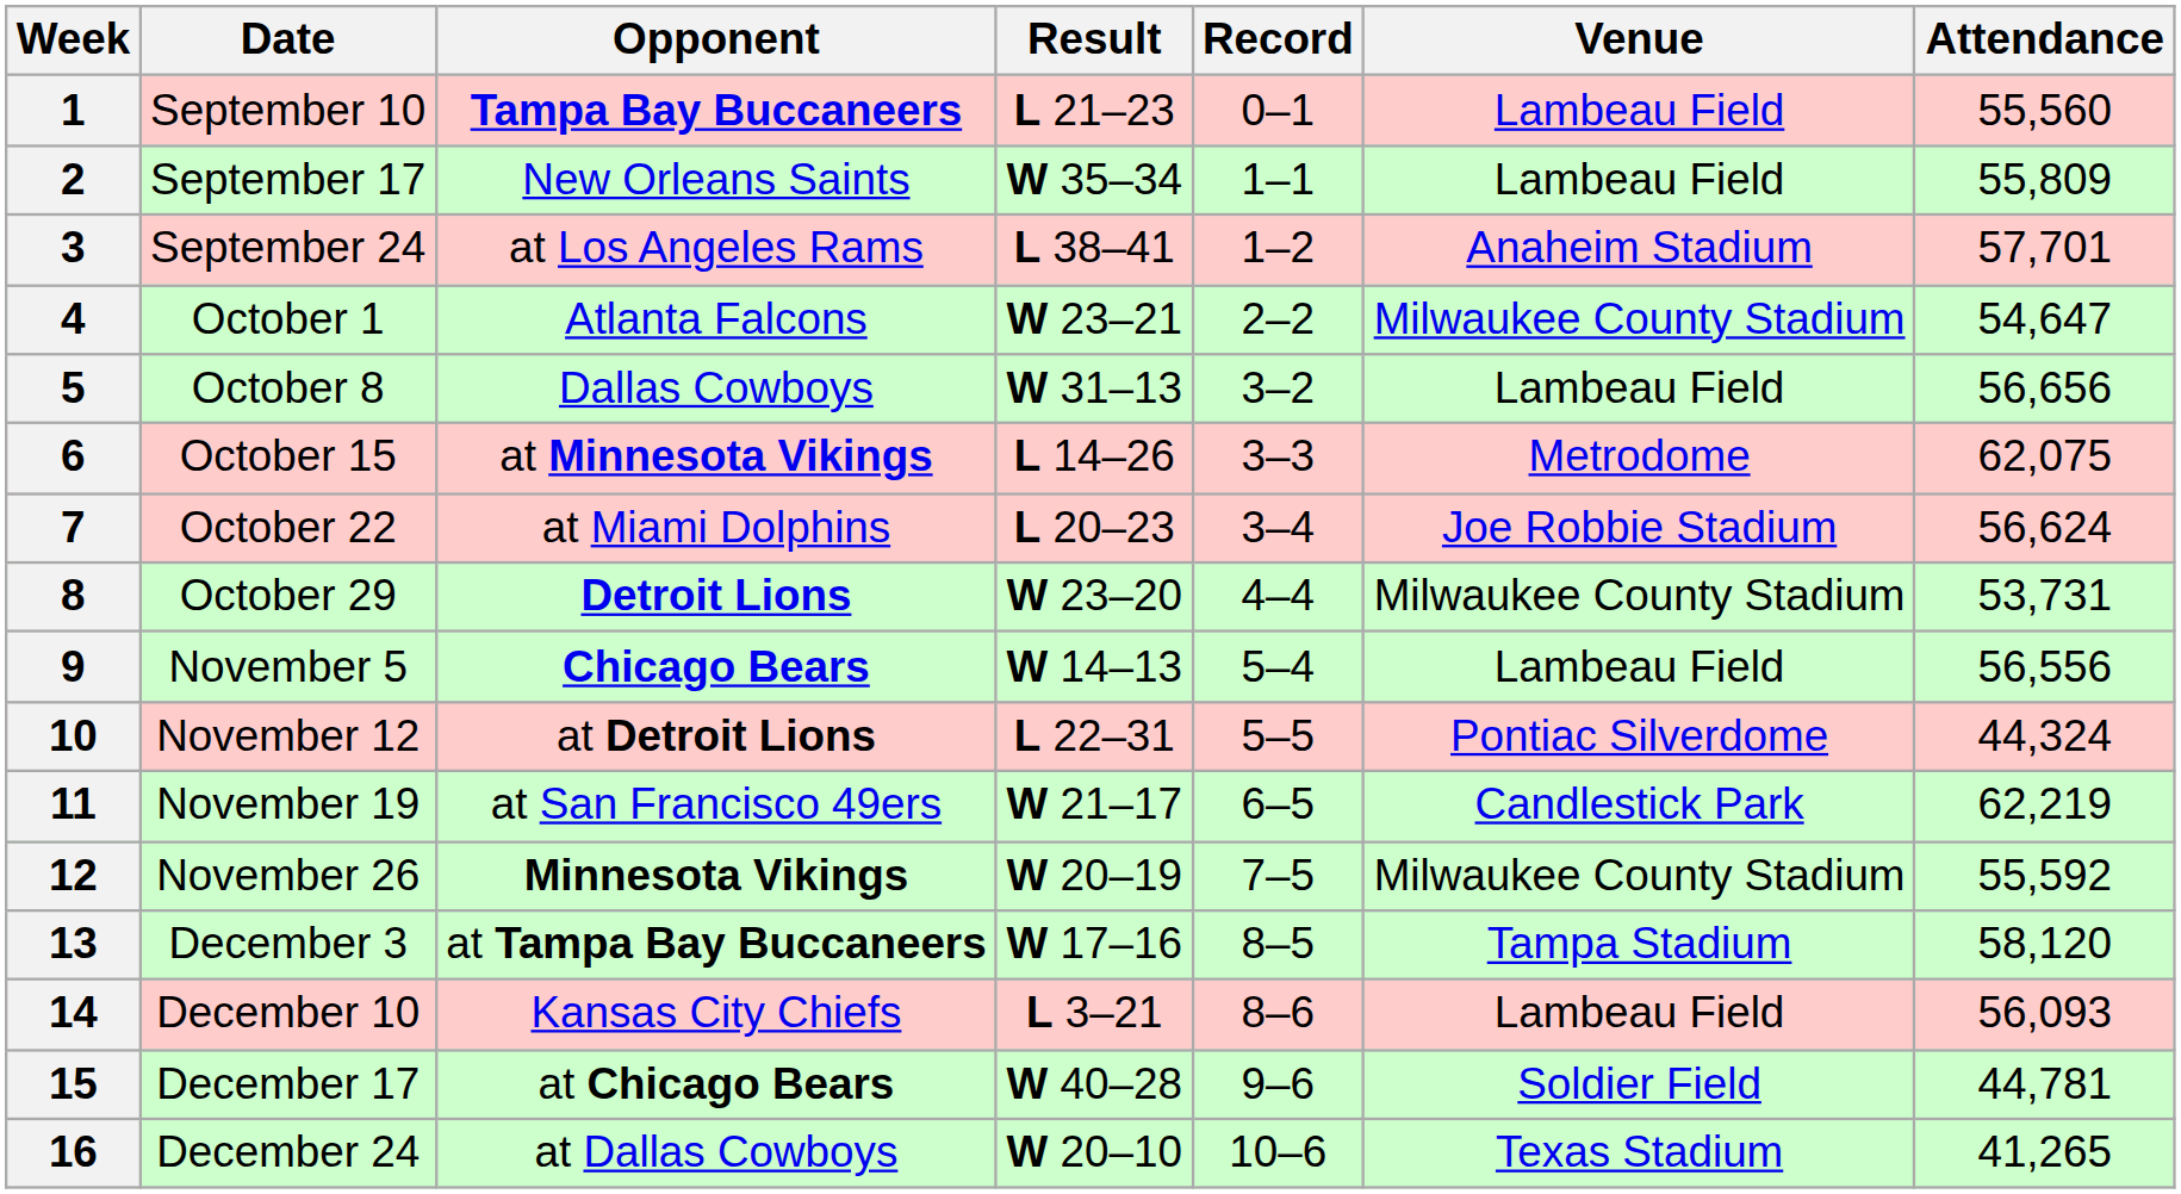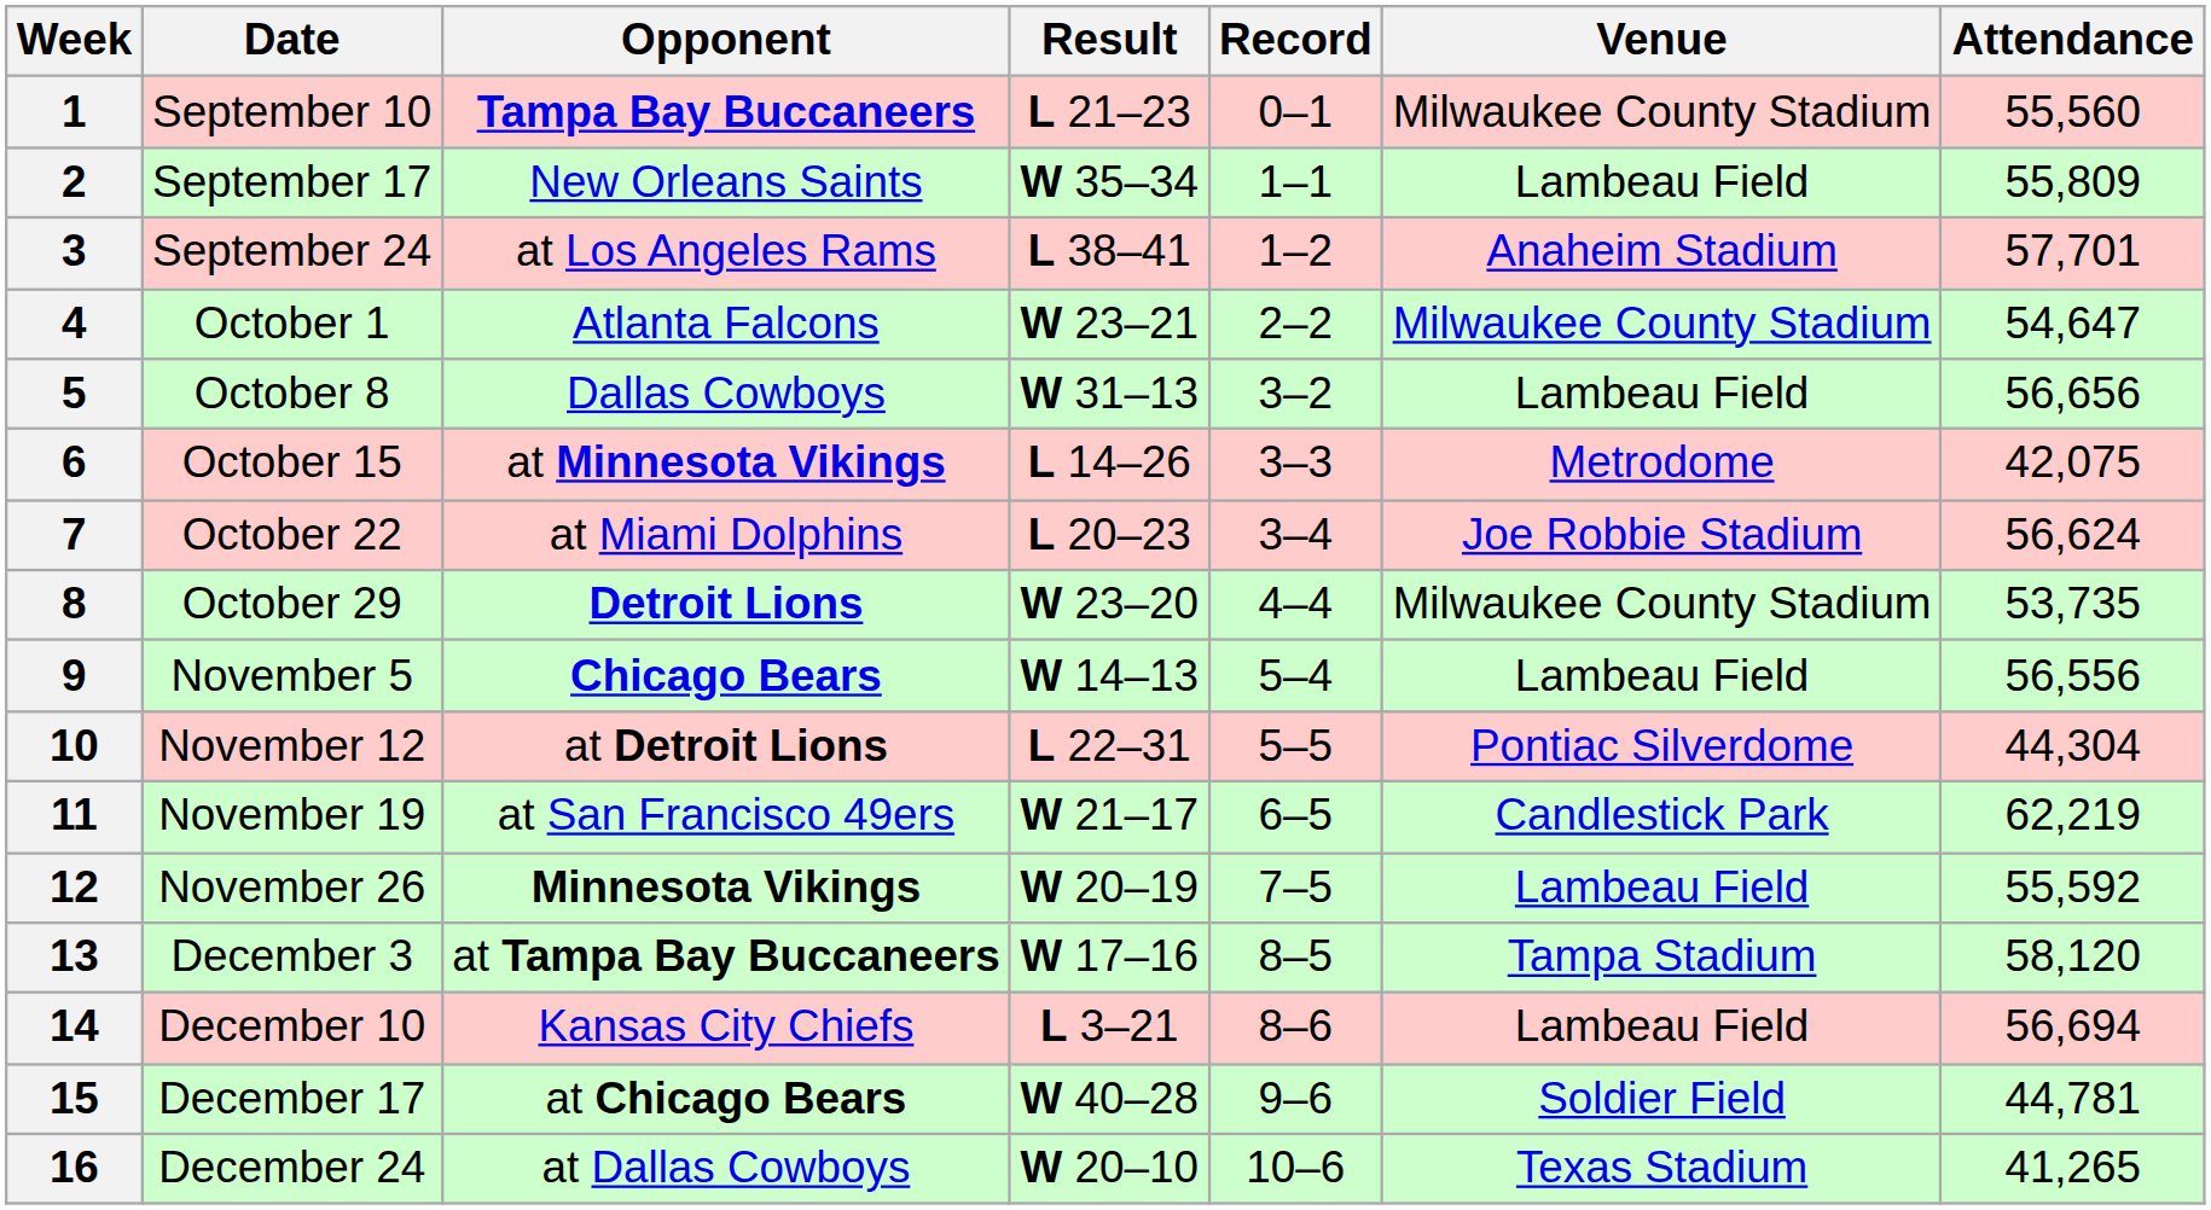1 | Venue: Lambeau Field -> Milwaukee County Stadium
6 | Attendance: 62,075 -> 42,075
8 | Attendance: 53,731 -> 53,735
10 | Attendance: 44,324 -> 44,304
12 | Venue: Milwaukee County Stadium -> Lambeau Field
14 | Attendance: 56,093 -> 56,694
